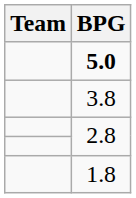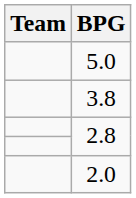row 2 | BPG: bold -> normal
row 6 | BPG: 1.8 -> 2.0
